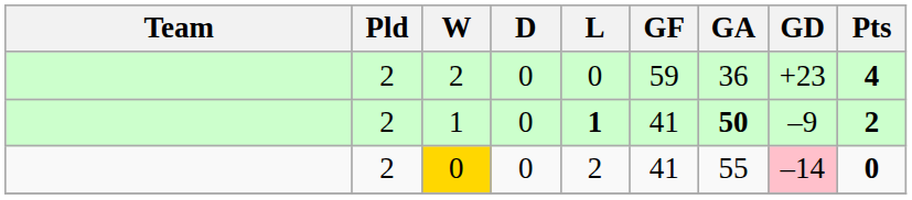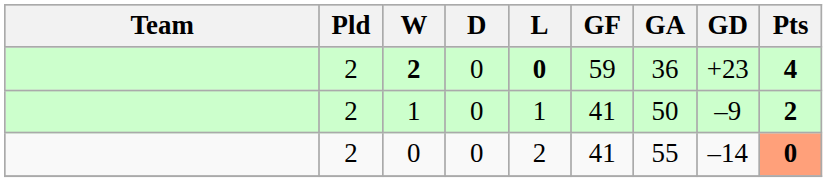row 2 | W: normal -> bold
row 2 | L: normal -> bold
row 3 | L: bold -> normal
row 3 | GA: bold -> normal
row 4 | W: gold background -> no background
row 4 | GD: pink background -> no background
row 4 | Pts: no background -> lightsalmon background
